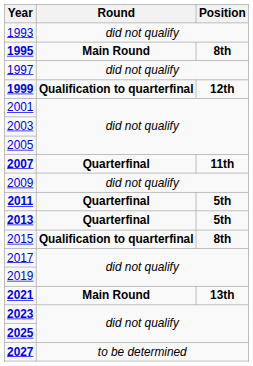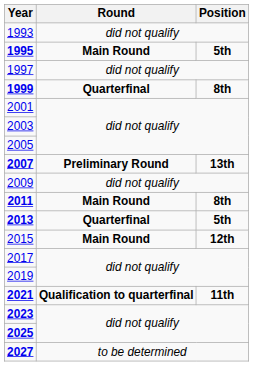1995 | Position: 8th -> 5th
1999 | Round: Qualification to quarterfinal -> Quarterfinal
1999 | Position: 12th -> 8th
2007 | Round: Quarterfinal -> Preliminary Round
2007 | Position: 11th -> 13th
2011 | Round: Quarterfinal -> Main Round
2011 | Position: 5th -> 8th
2015 | Round: Qualification to quarterfinal -> Main Round
2015 | Position: 8th -> 12th
2021 | Round: Main Round -> Qualification to quarterfinal
2021 | Position: 13th -> 11th
